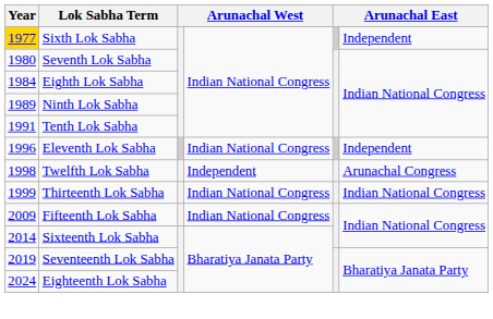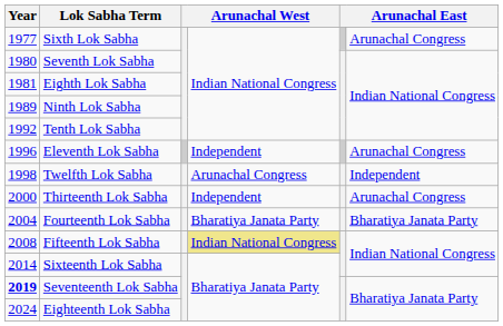Sixth Lok Sabha | Year: gold background -> no background
Sixth Lok Sabha | column 6: Independent -> Arunachal Congress
Eighth Lok Sabha | Year: 1984 -> 1981
Tenth Lok Sabha | Year: 1991 -> 1992
Eleventh Lok Sabha | column 4: Indian National Congress -> Independent
Eleventh Lok Sabha | column 6: Independent -> Arunachal Congress
Twelfth Lok Sabha | column 4: Independent -> Arunachal Congress
Twelfth Lok Sabha | column 6: Arunachal Congress -> Independent
Thirteenth Lok Sabha | Year: 1999 -> 2000
Thirteenth Lok Sabha | column 4: Indian National Congress -> Independent
Thirteenth Lok Sabha | column 6: Indian National Congress -> Arunachal Congress
+ row: 2004 | Fourteenth Lok Sabha | Bharatiya Janata Party | Bharatiya Janata Party
Fifteenth Lok Sabha | Year: 2009 -> 2008
Fifteenth Lok Sabha | column 4: no background -> khaki background
Seventeenth Lok Sabha | Year: normal -> bold
